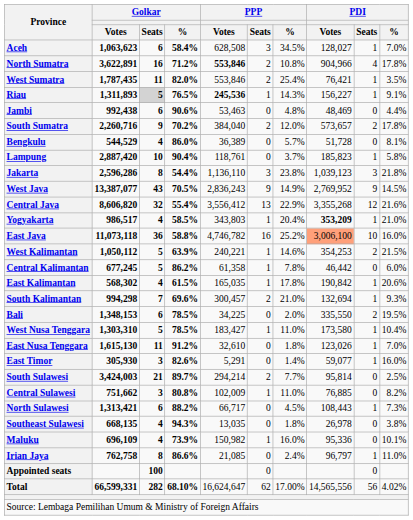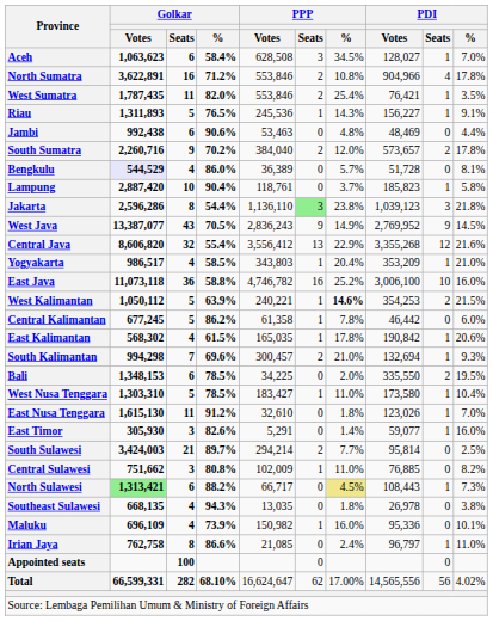North Sumatra | PPP / Votes: bold -> normal
Riau | Golkar / Seats: lightgrey background -> no background
Riau | PPP / Votes: bold -> normal
Bengkulu | Golkar / Votes: no background -> lavender background
Jakarta | PPP / Seats: no background -> lightgreen background
Yogyakarta | PDI / Votes: bold -> normal
East Java | PDI / Votes: lightsalmon background -> no background
West Kalimantan | PPP / %: normal -> bold
North Sulawesi | Golkar / Votes: no background -> lightgreen background
North Sulawesi | PPP / %: no background -> khaki background
